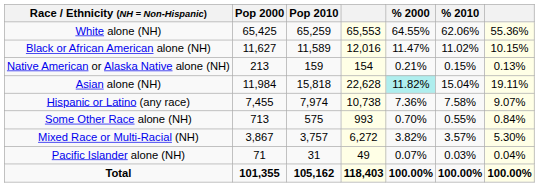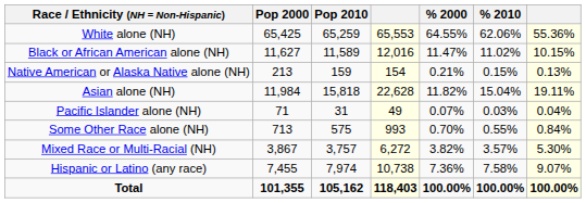Asian alone (NH) | % 2000: paleturquoise background -> no background
rows swapped: Pacific Islander alone (NH) <-> Hispanic or Latino (any race)
